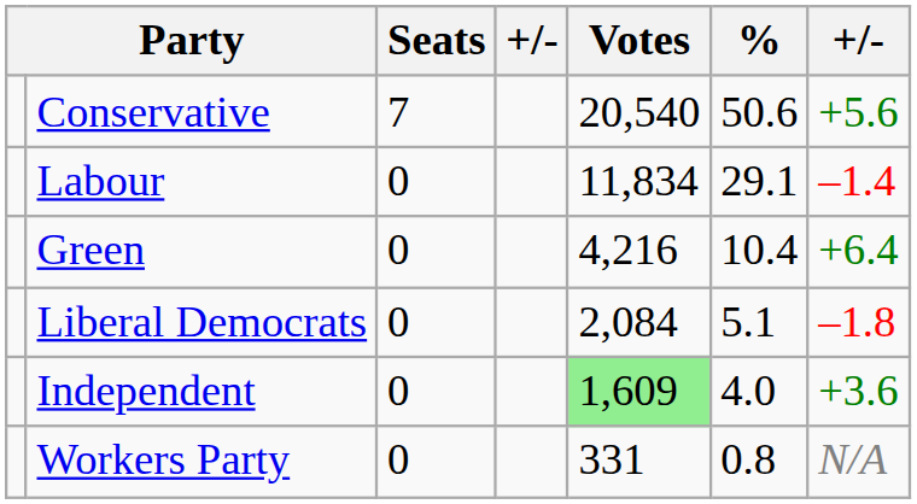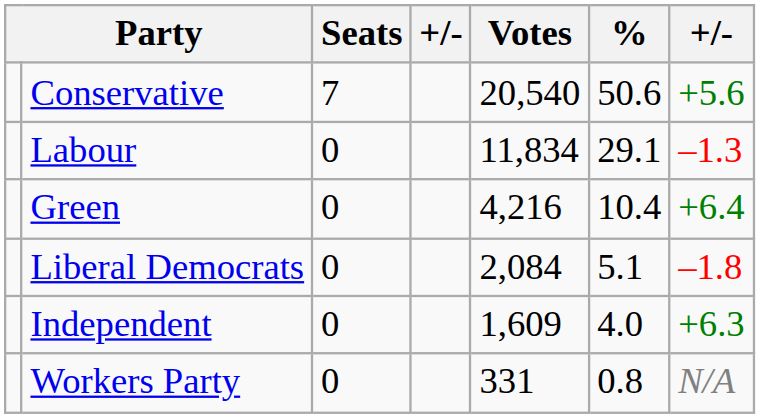Labour | column 7: –1.4 -> –1.3
Independent | Votes: lightgreen background -> no background
Independent | column 7: +3.6 -> +6.3
